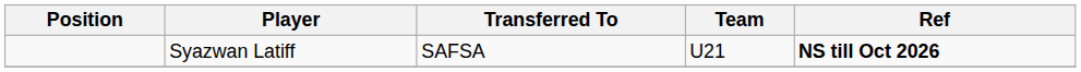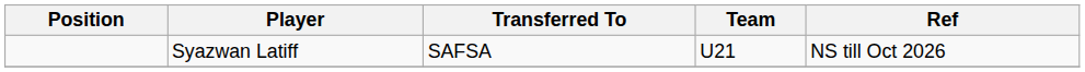Syazwan Latiff | Ref: bold -> normal
